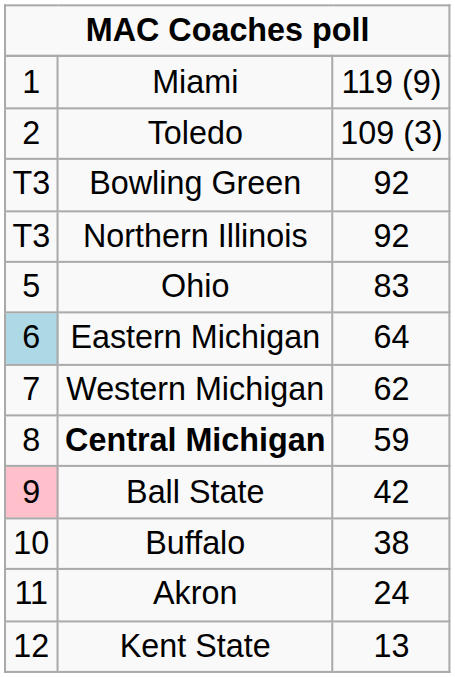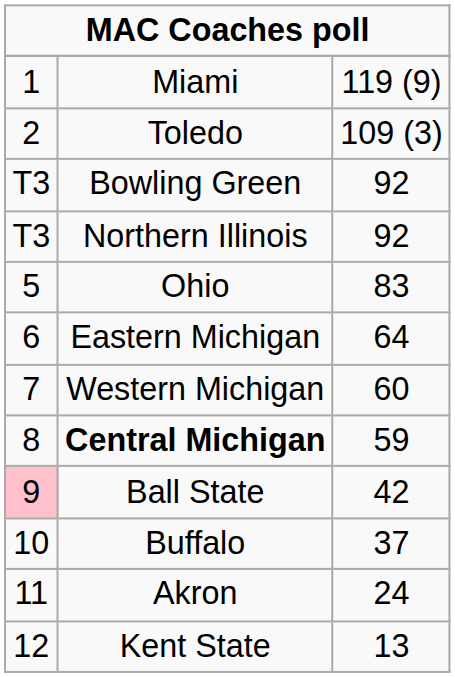Eastern Michigan | column 1: lightblue background -> no background
Western Michigan | column 3: 62 -> 60
Buffalo | column 3: 38 -> 37
